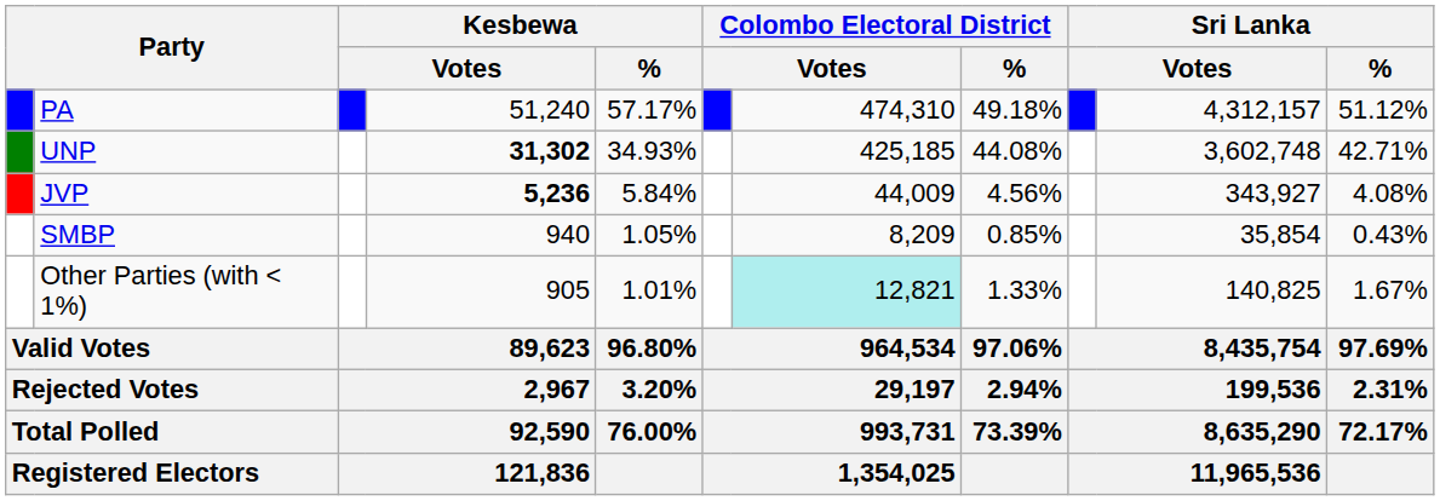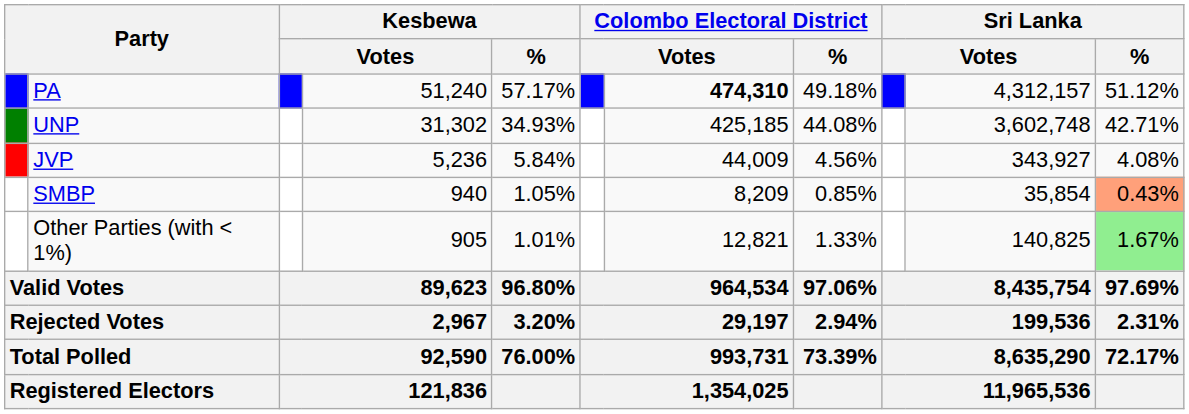PA | column 7: normal -> bold
UNP | column 4: bold -> normal
JVP | column 4: bold -> normal
SMBP | Sri Lanka / %: no background -> lightsalmon background
Other Parties (with < 1%) | column 7: paleturquoise background -> no background
Other Parties (with < 1%) | Sri Lanka / %: no background -> lightgreen background
